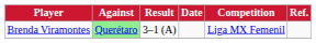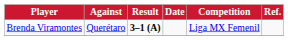Brenda Viramontes | Against: lightgreen background -> no background
Brenda Viramontes | Result: normal -> bold
